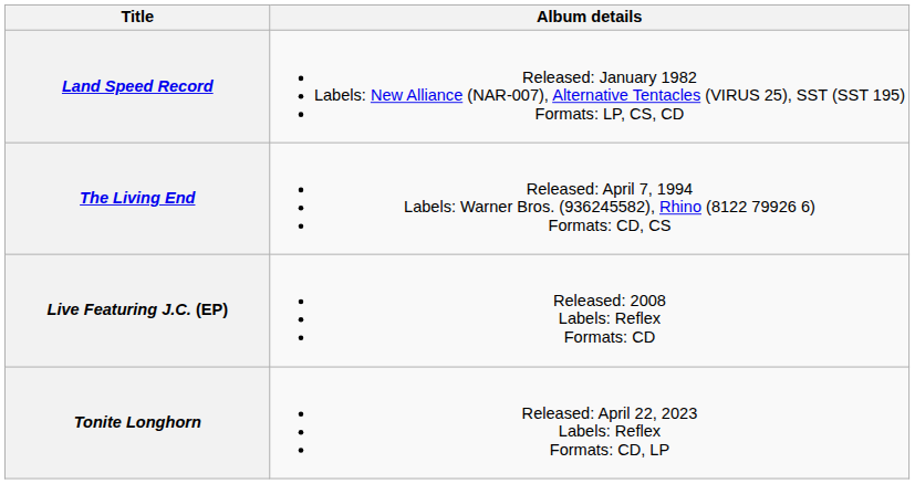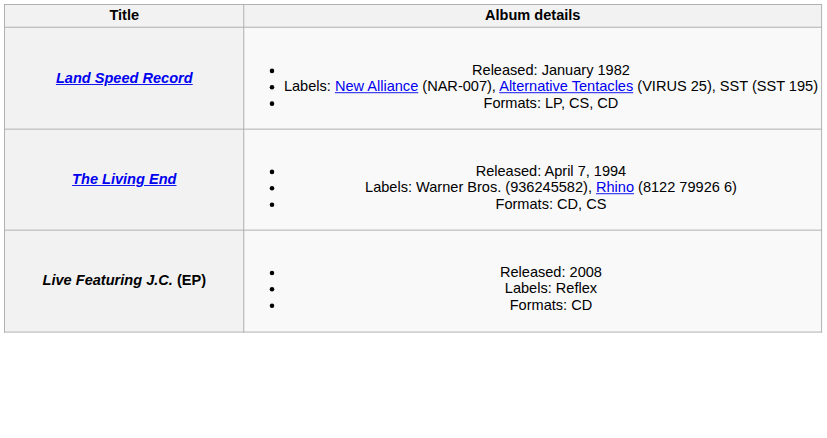- row: Tonite Longhorn | Released: April 22, 2023 Labels: Reflex Formats: CD, LP
